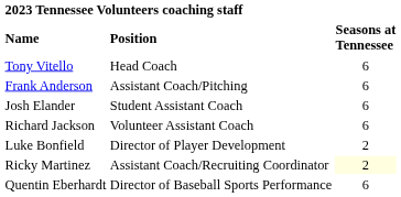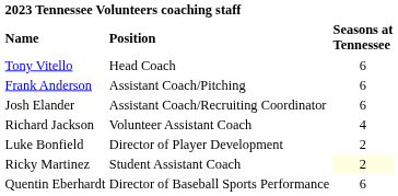Josh Elander | Position: Student Assistant Coach -> Assistant Coach/Recruiting Coordinator
Richard Jackson | Seasons at Tennessee: 6 -> 4
Ricky Martinez | Position: Assistant Coach/Recruiting Coordinator -> Student Assistant Coach
